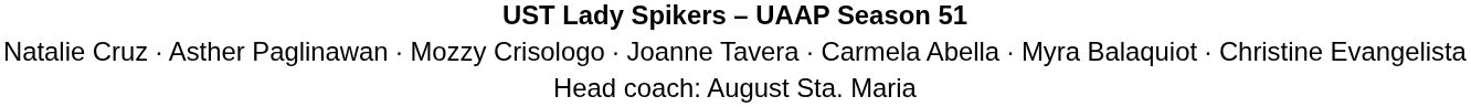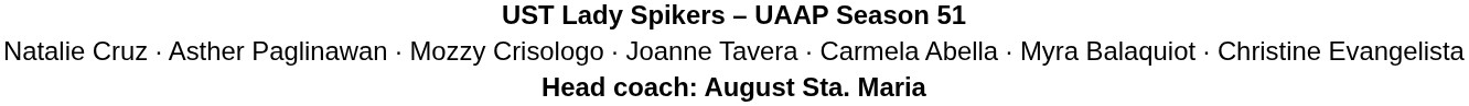row 3 | column 1: normal -> bold
